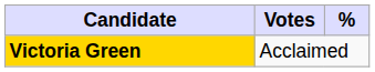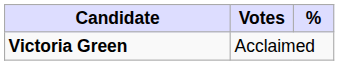Victoria Green | Candidate: gold background -> no background
